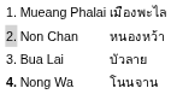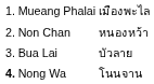Non Chan | column 1: lightgrey background -> no background
